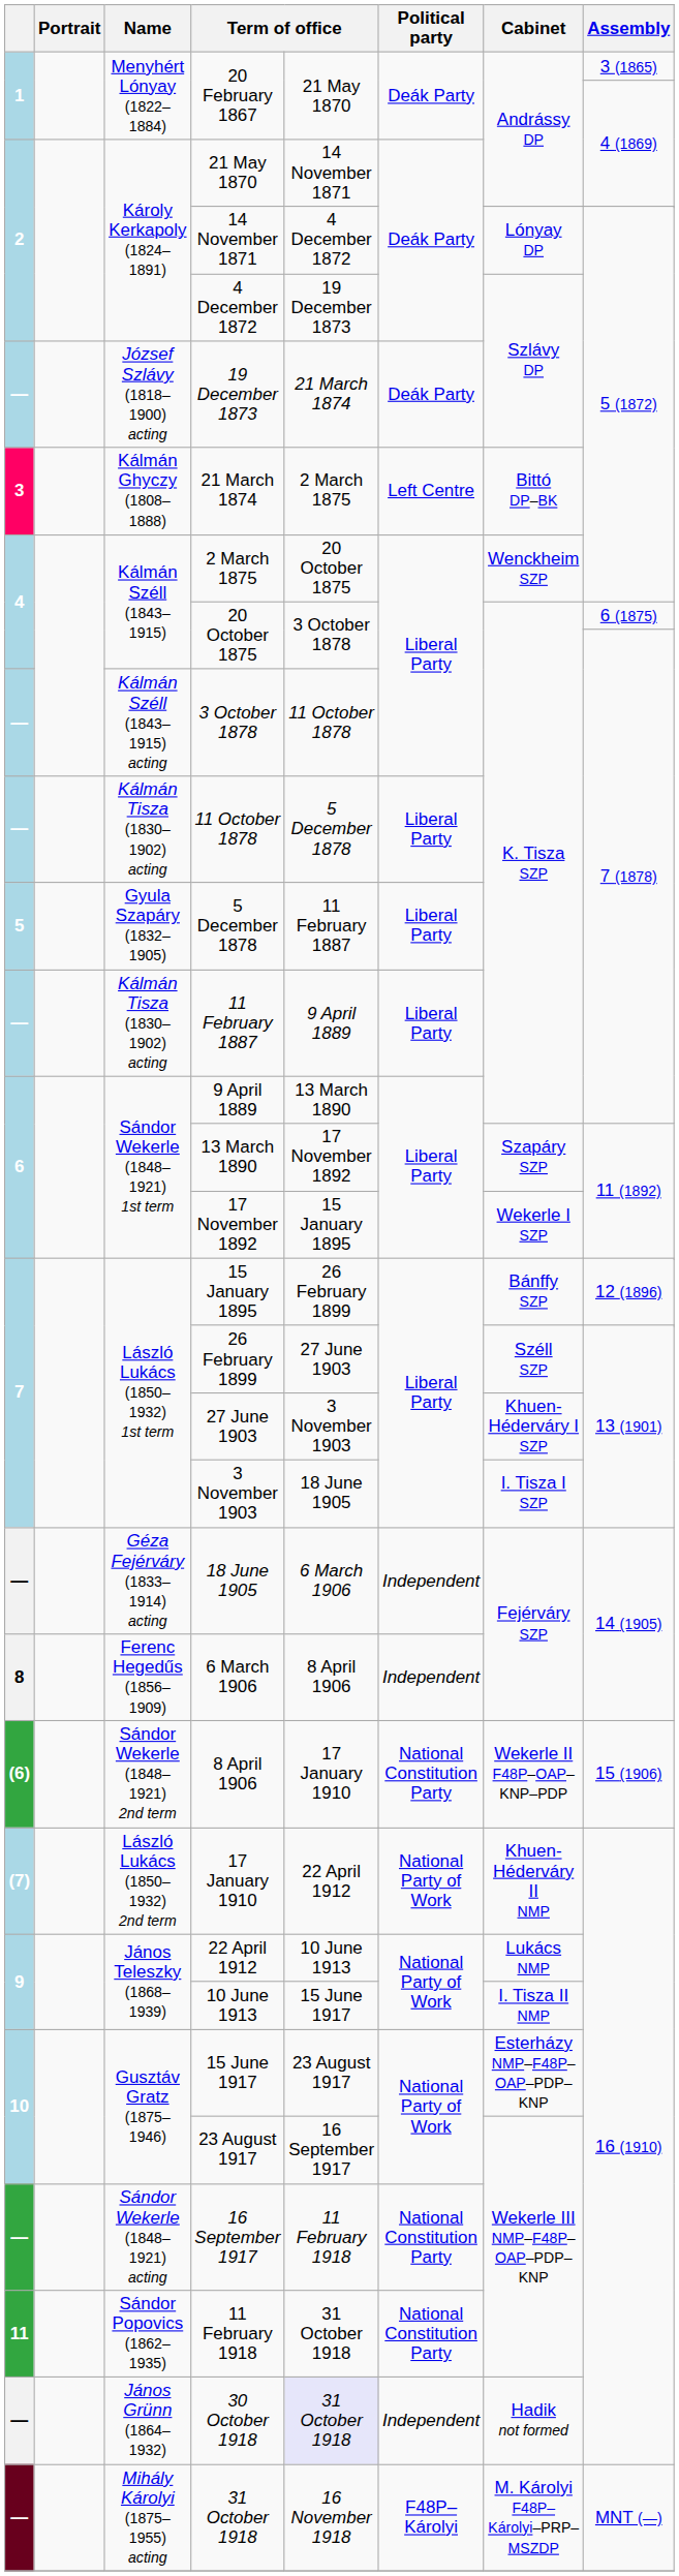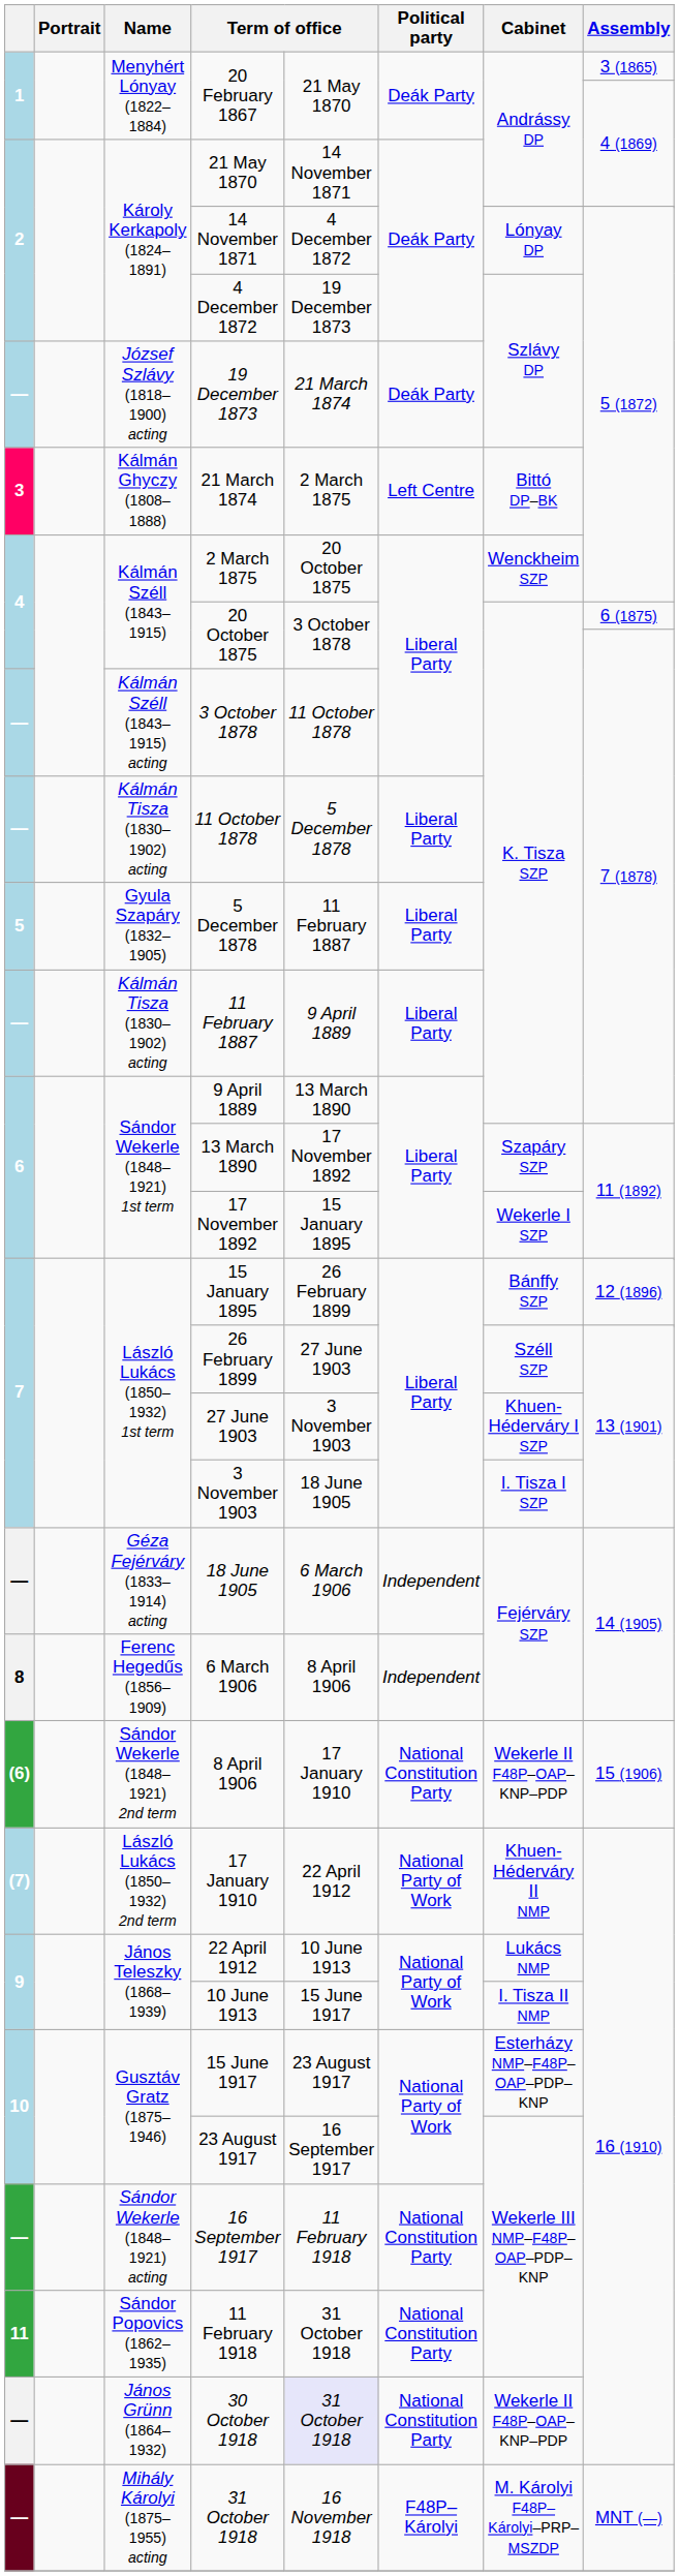30 October 1918 | Political party: Independent -> National Constitution Party
30 October 1918 | Cabinet: Hadik not formed -> Wekerle II F48P–OAP–KNP–PDP
